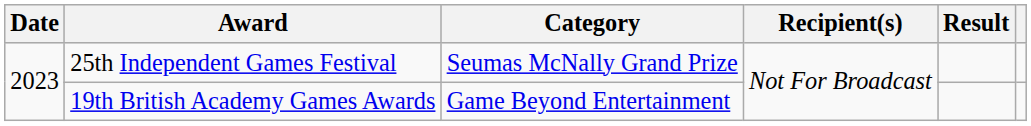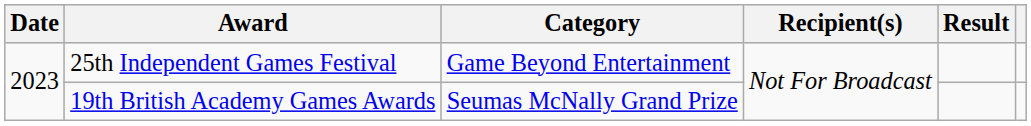25th Independent Games Festival | Category: Seumas McNally Grand Prize -> Game Beyond Entertainment
19th British Academy Games Awards | Category: Game Beyond Entertainment -> Seumas McNally Grand Prize
